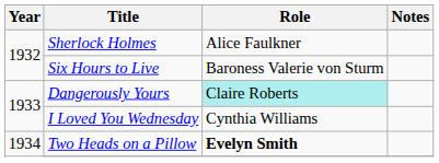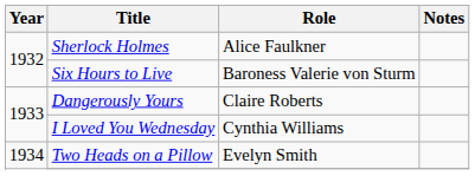Dangerously Yours | Role: paleturquoise background -> no background
Two Heads on a Pillow | Role: bold -> normal
